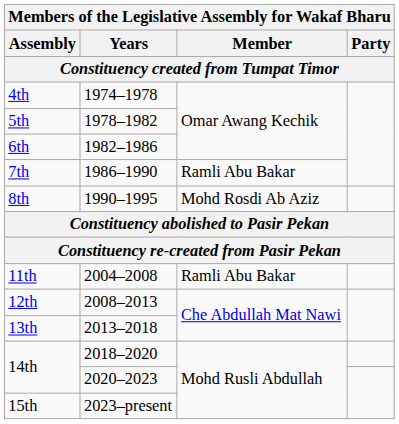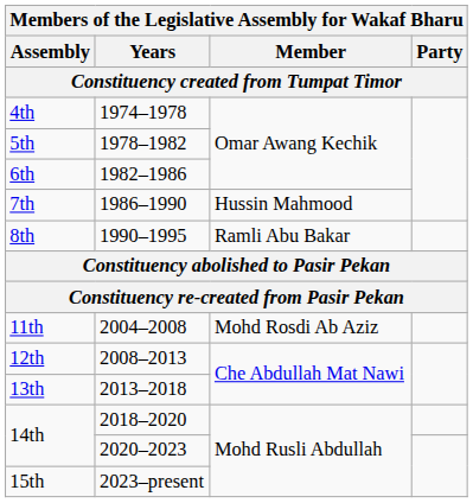7th | Member: Ramli Abu Bakar -> Hussin Mahmood
8th | Member: Mohd Rosdi Ab Aziz -> Ramli Abu Bakar
11th | Member: Ramli Abu Bakar -> Mohd Rosdi Ab Aziz
